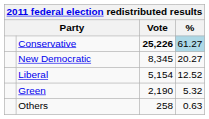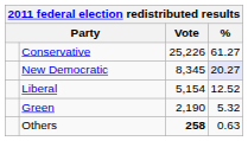Conservative | Vote: bold -> normal
Conservative | %: lightblue background -> no background
New Democratic | %: no background -> lavender background
Others | Vote: normal -> bold
